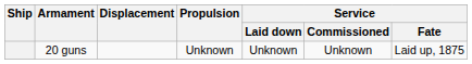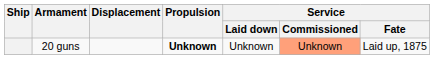20 guns | Propulsion: normal -> bold
20 guns | Service / Commissioned: no background -> lightsalmon background
